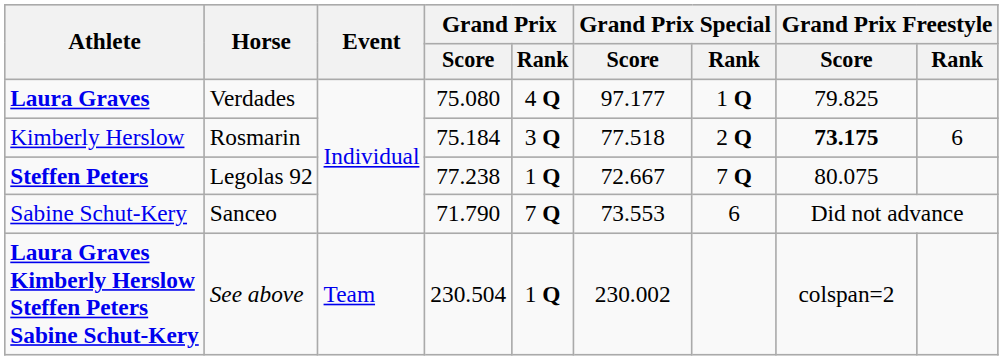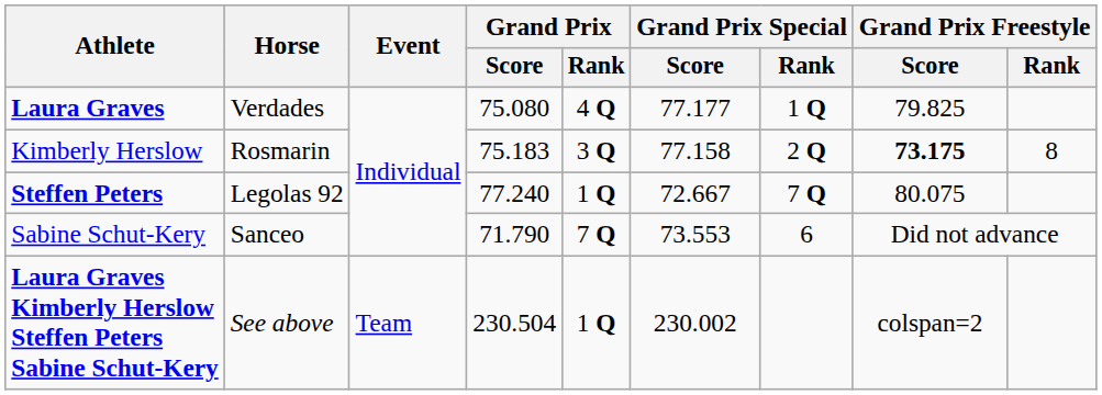Laura Graves | Grand Prix Special / Score: 97.177 -> 77.177
Kimberly Herslow | Grand Prix / Score: 75.184 -> 75.183
Kimberly Herslow | Grand Prix Special / Score: 77.518 -> 77.158
Kimberly Herslow | Grand Prix Freestyle / Rank: 6 -> 8
Steffen Peters | Grand Prix / Score: 77.238 -> 77.240
